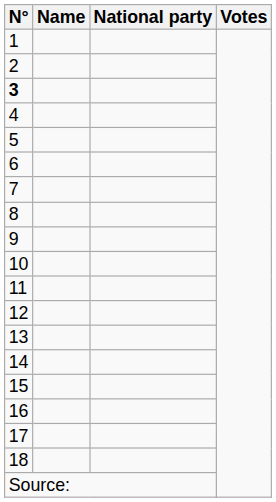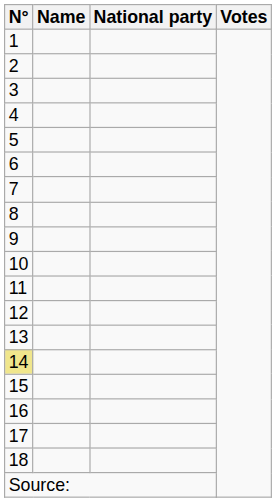3 | N°: bold -> normal
14 | N°: no background -> khaki background
